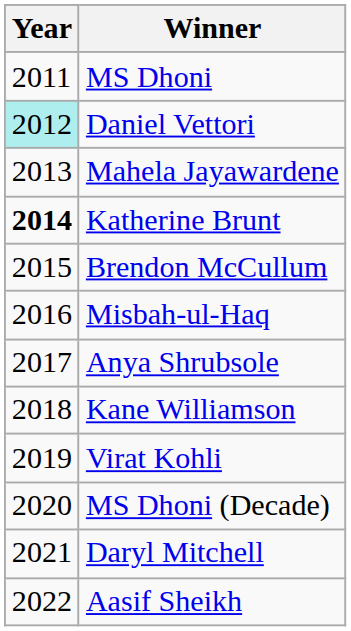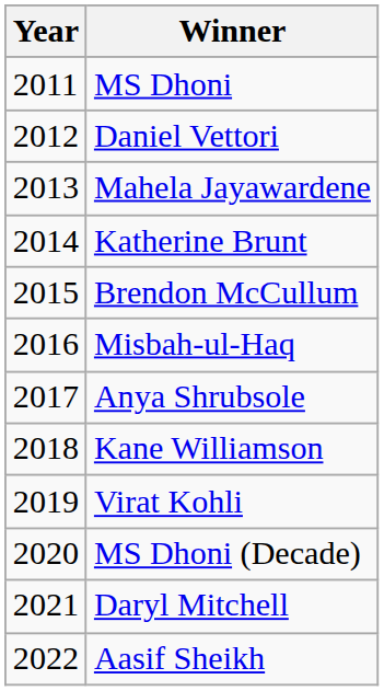Daniel Vettori | Year: paleturquoise background -> no background
Katherine Brunt | Year: bold -> normal
